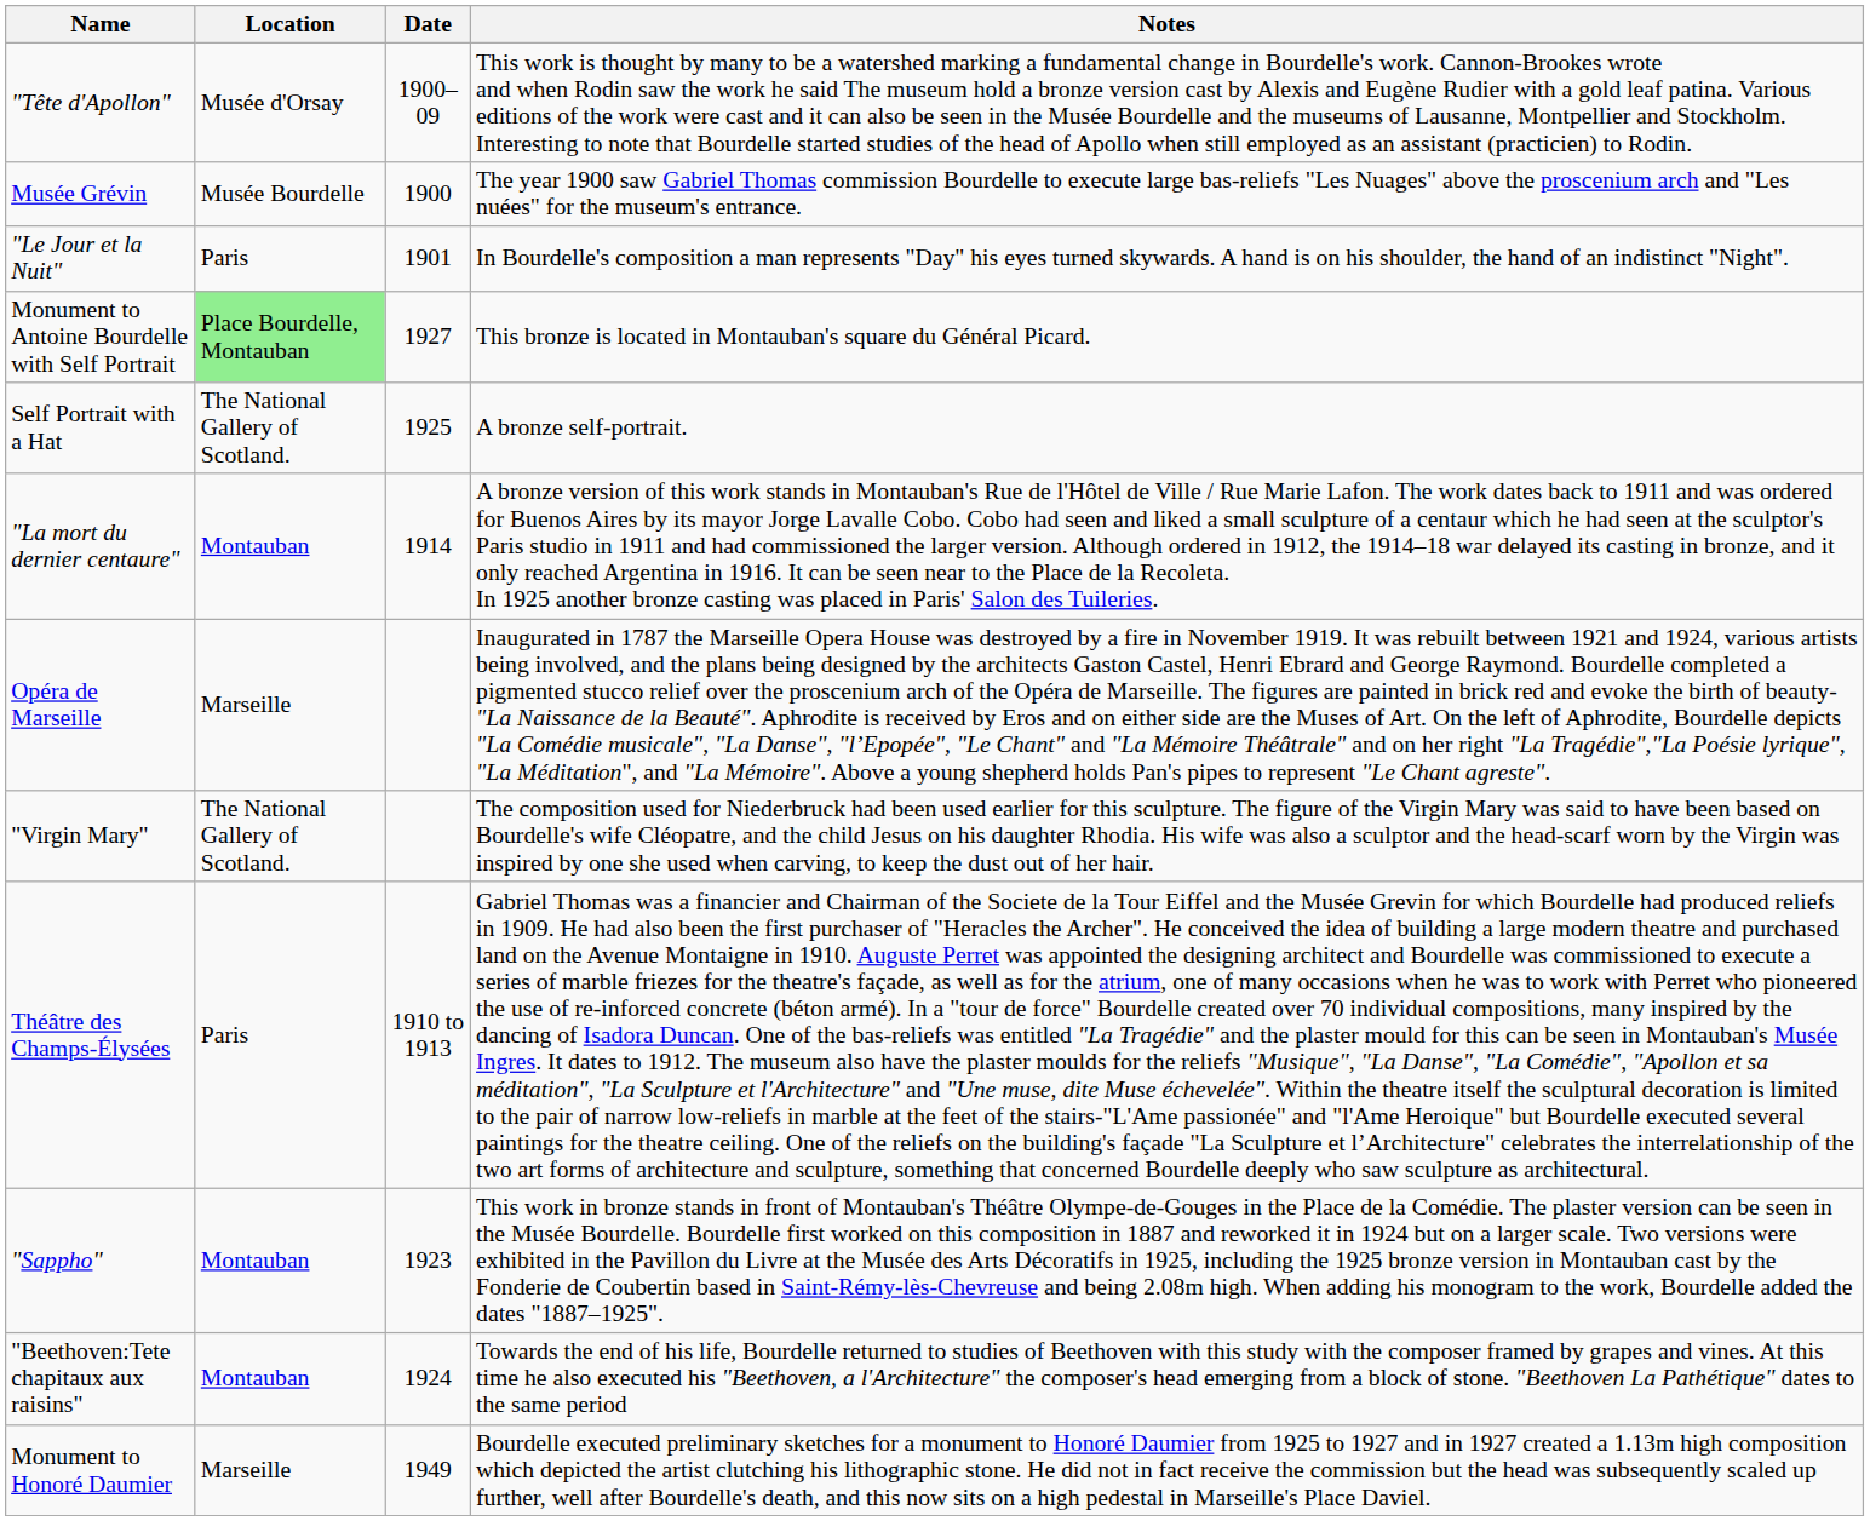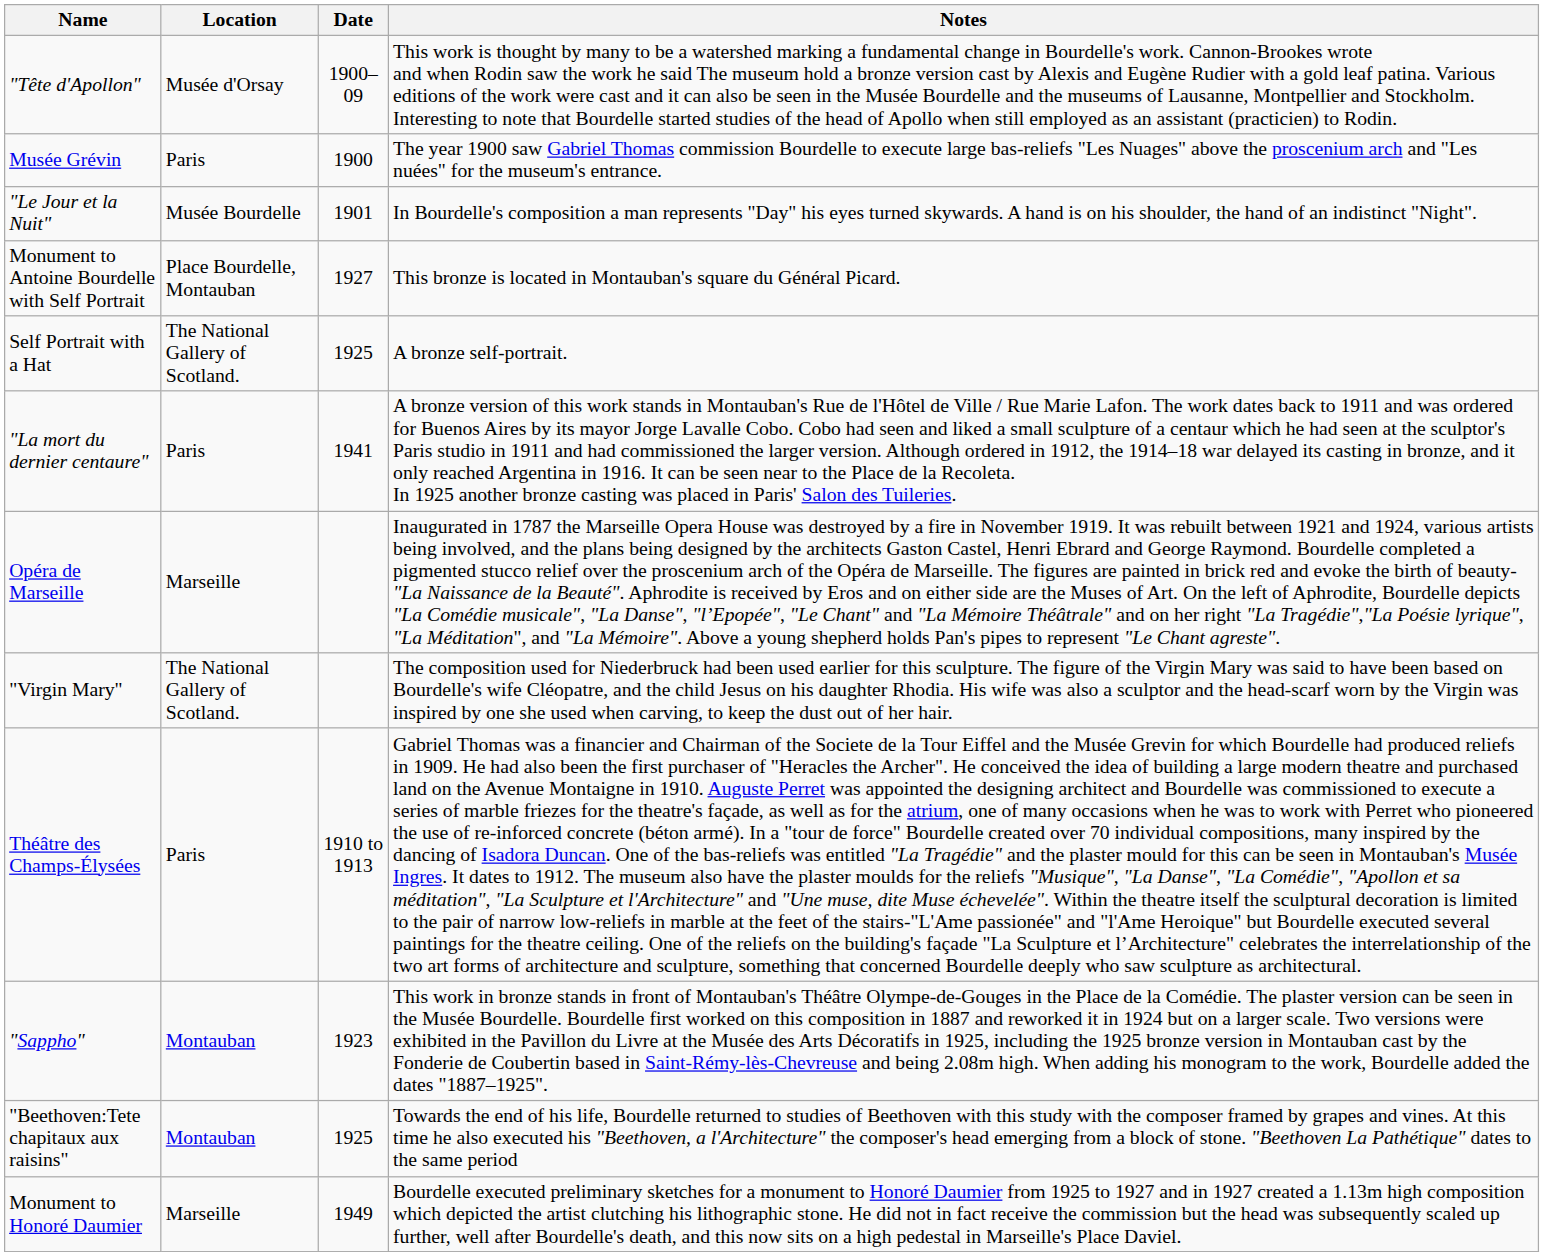Musée Grévin | Location: Musée Bourdelle -> Paris
"Le Jour et la Nuit" | Location: Paris -> Musée Bourdelle
Monument to Antoine Bourdelle with Self Portrait | Location: lightgreen background -> no background
"La mort du dernier centaure" | Location: Montauban -> Paris
"La mort du dernier centaure" | Date: 1914 -> 1941
"Beethoven:Tete chapitaux aux raisins" | Date: 1924 -> 1925
